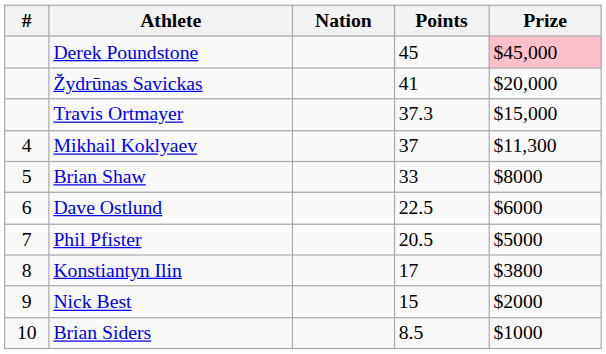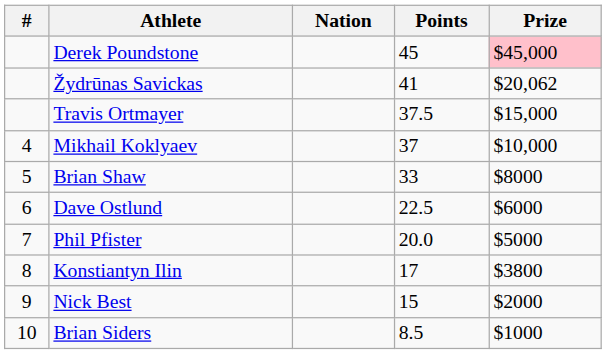Žydrūnas Savickas | Prize: $20,000 -> $20,062
Travis Ortmayer | Points: 37.3 -> 37.5
Mikhail Koklyaev | Prize: $11,300 -> $10,000
Phil Pfister | Points: 20.5 -> 20.0
